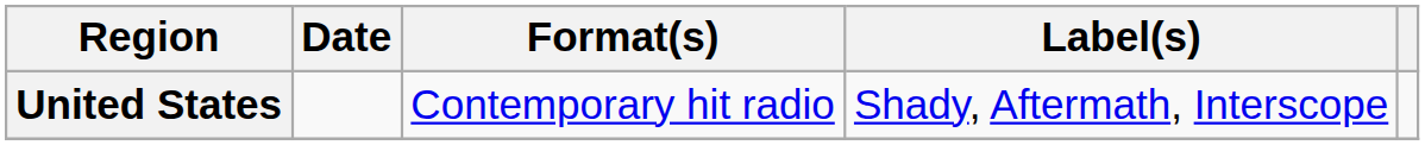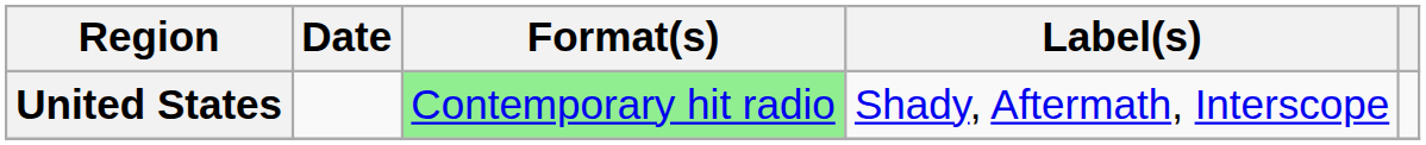United States | Format(s): no background -> lightgreen background
